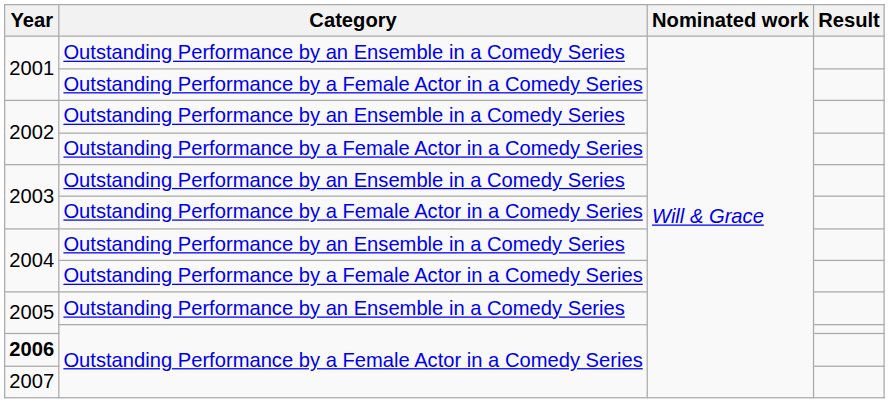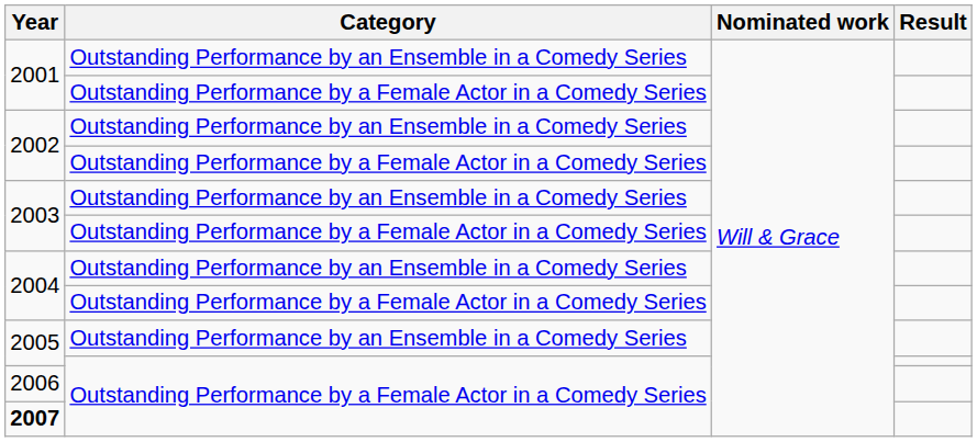2006 | Year: bold -> normal
2007 | Year: normal -> bold
